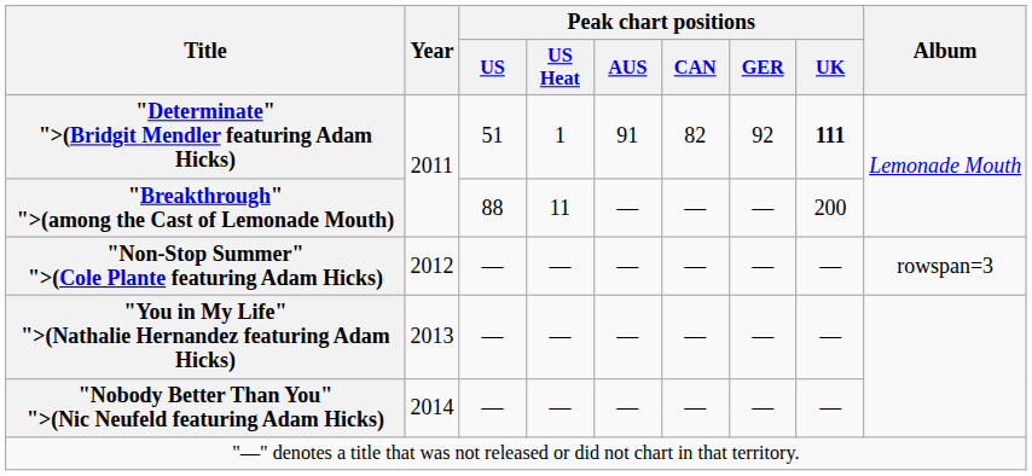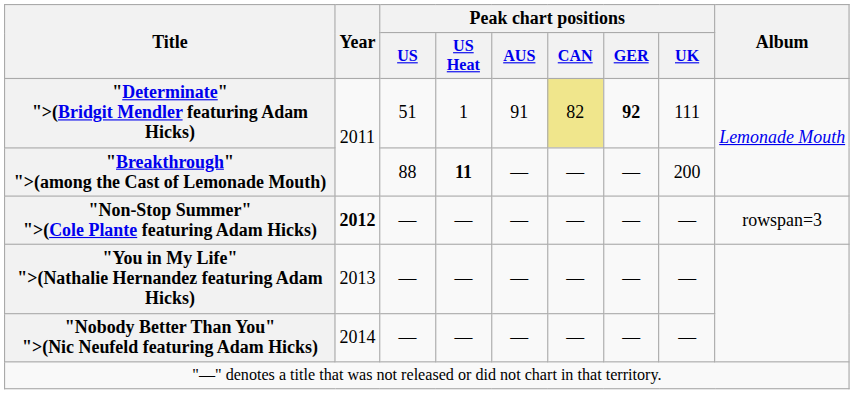"Determinate" ">(Bridgit Mendler featuring Adam Hicks) | Peak chart positions / CAN: no background -> khaki background
"Determinate" ">(Bridgit Mendler featuring Adam Hicks) | Peak chart positions / GER: normal -> bold
"Determinate" ">(Bridgit Mendler featuring Adam Hicks) | Peak chart positions / UK: bold -> normal
"Breakthrough" ">(among the Cast of Lemonade Mouth) | Peak chart positions / US Heat: normal -> bold
"Non-Stop Summer" ">(Cole Plante featuring Adam Hicks) | Year: normal -> bold
